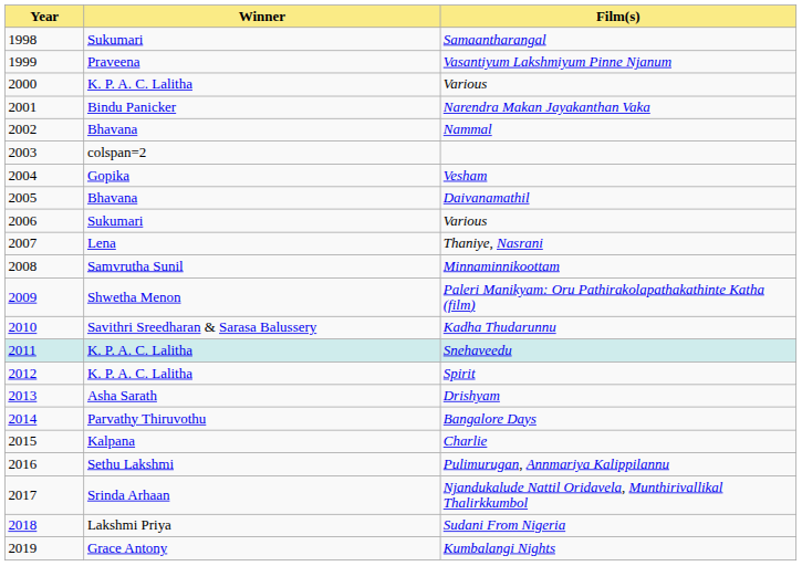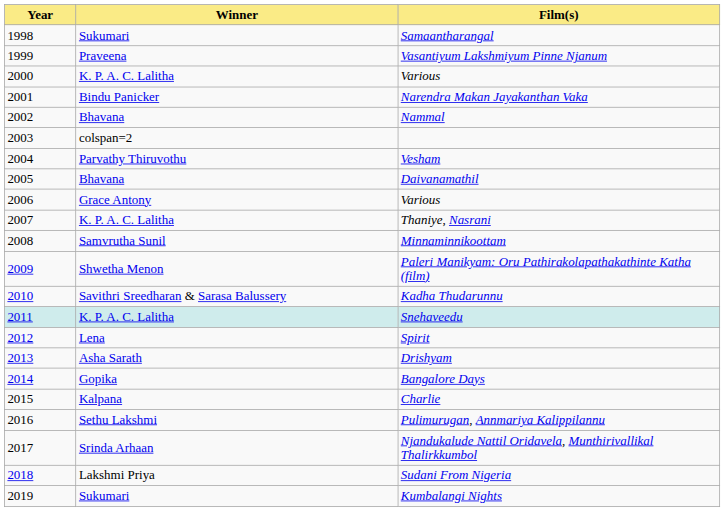Vesham | Winner: Gopika -> Parvathy Thiruvothu
2006 / Various | Winner: Sukumari -> Grace Antony
Thaniye, Nasrani | Winner: Lena -> K. P. A. C. Lalitha
Spirit | Winner: K. P. A. C. Lalitha -> Lena
Bangalore Days | Winner: Parvathy Thiruvothu -> Gopika
Kumbalangi Nights | Winner: Grace Antony -> Sukumari
